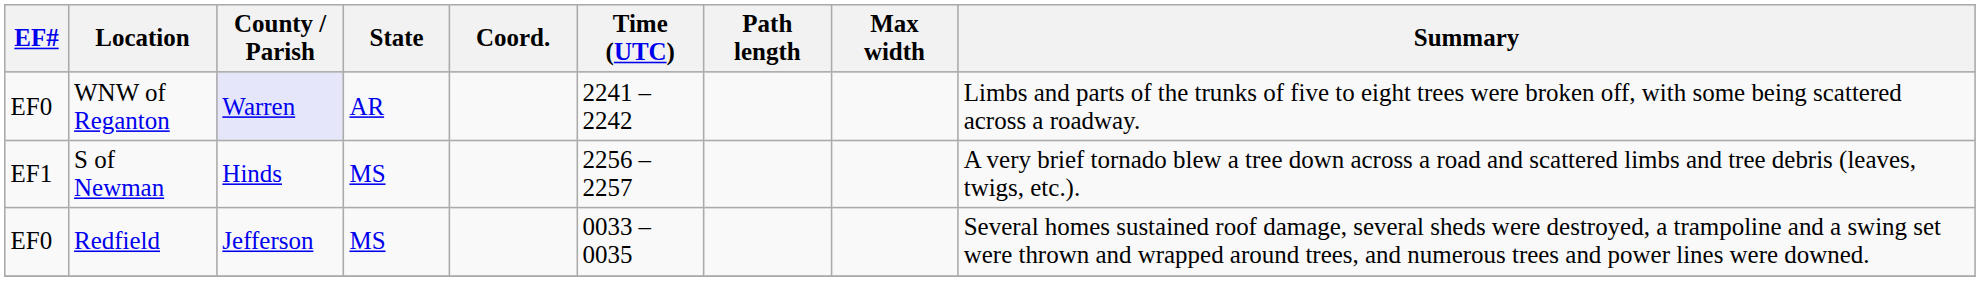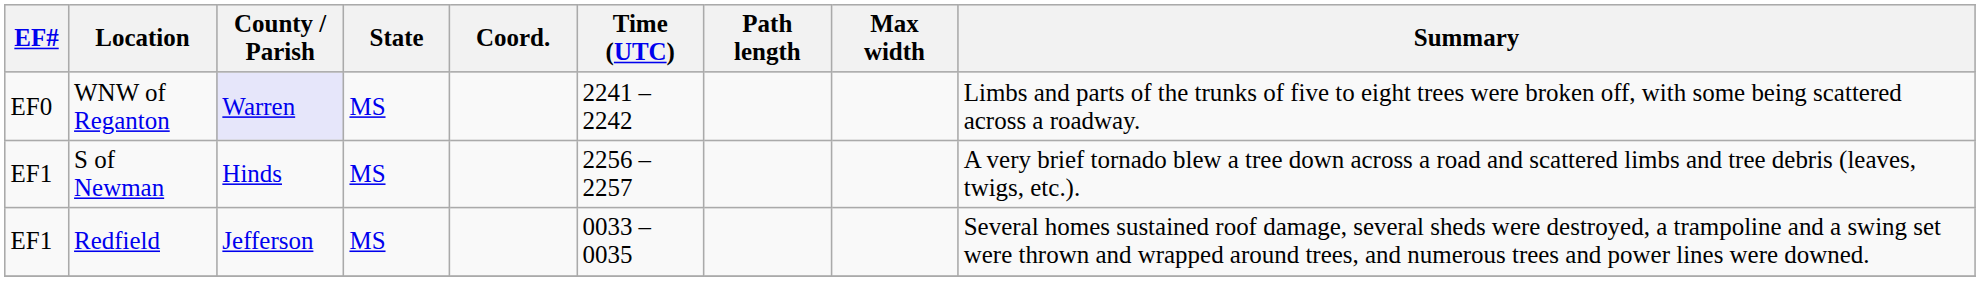WNW of Reganton | State: AR -> MS
Redfield | EF#: EF0 -> EF1
